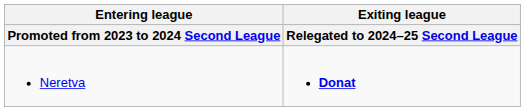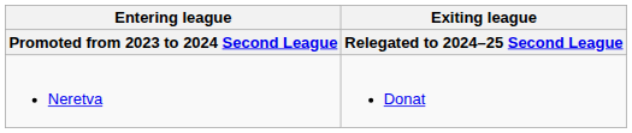Neretva | Exiting league / Relegated to 2024–25 Second League: bold -> normal
